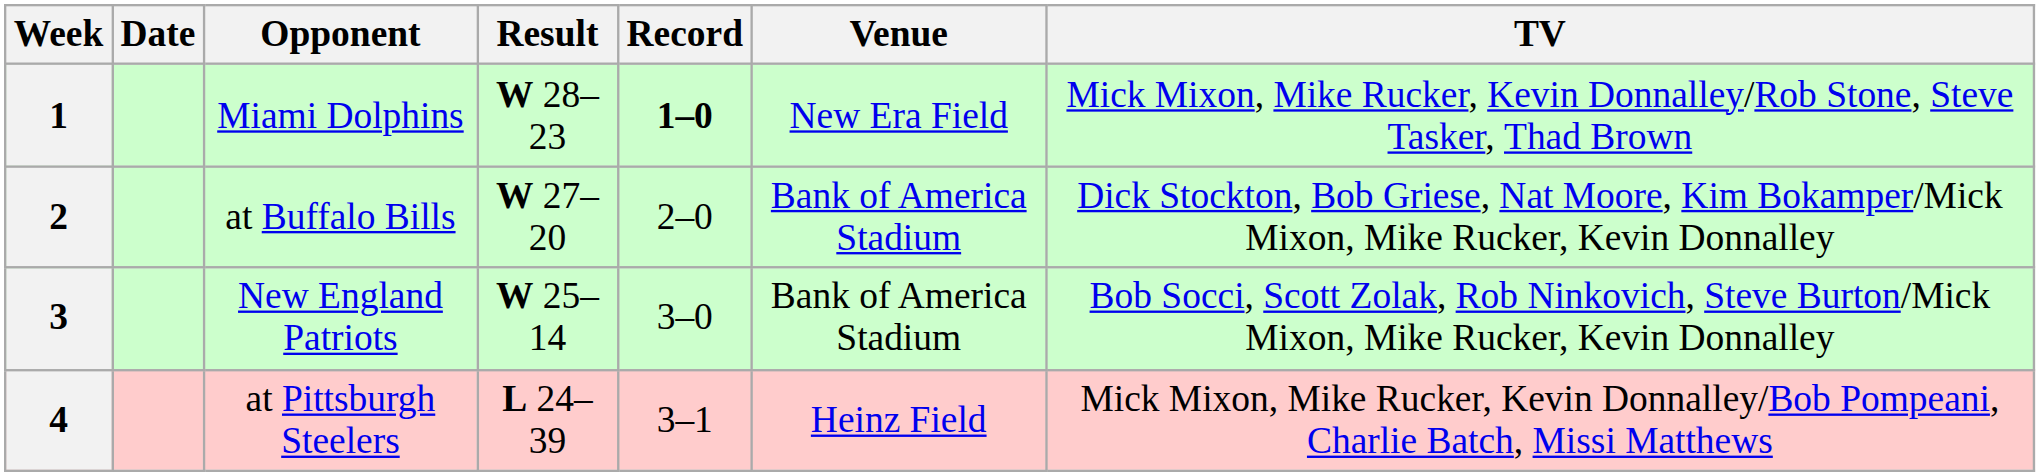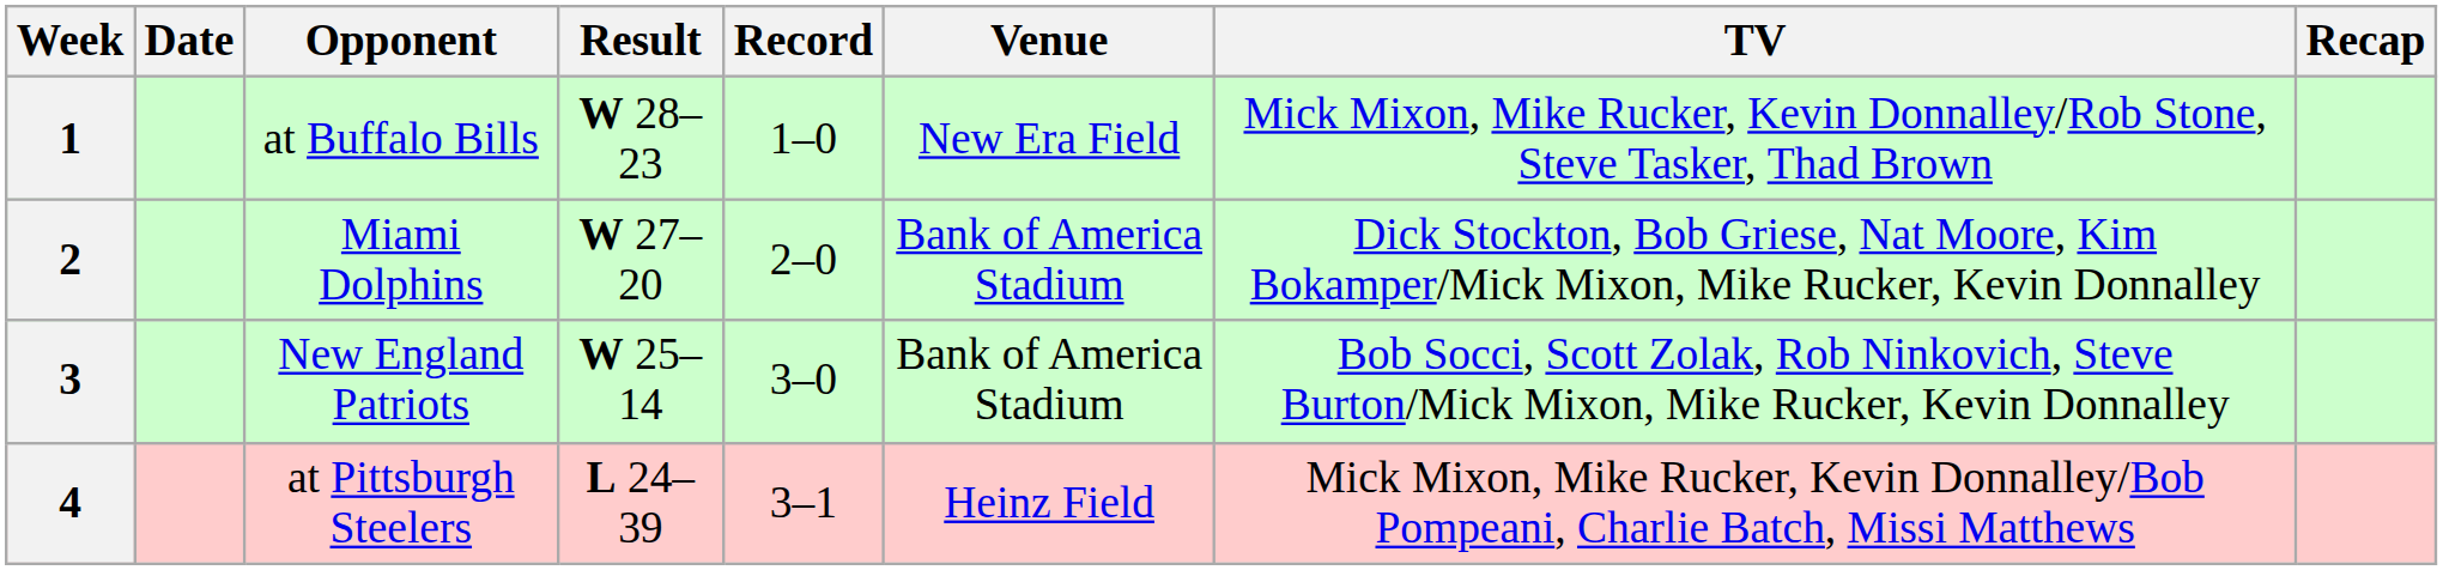+ column: Recap
1 | Opponent: Miami Dolphins -> at Buffalo Bills
1 | Record: bold -> normal
2 | Opponent: at Buffalo Bills -> Miami Dolphins
